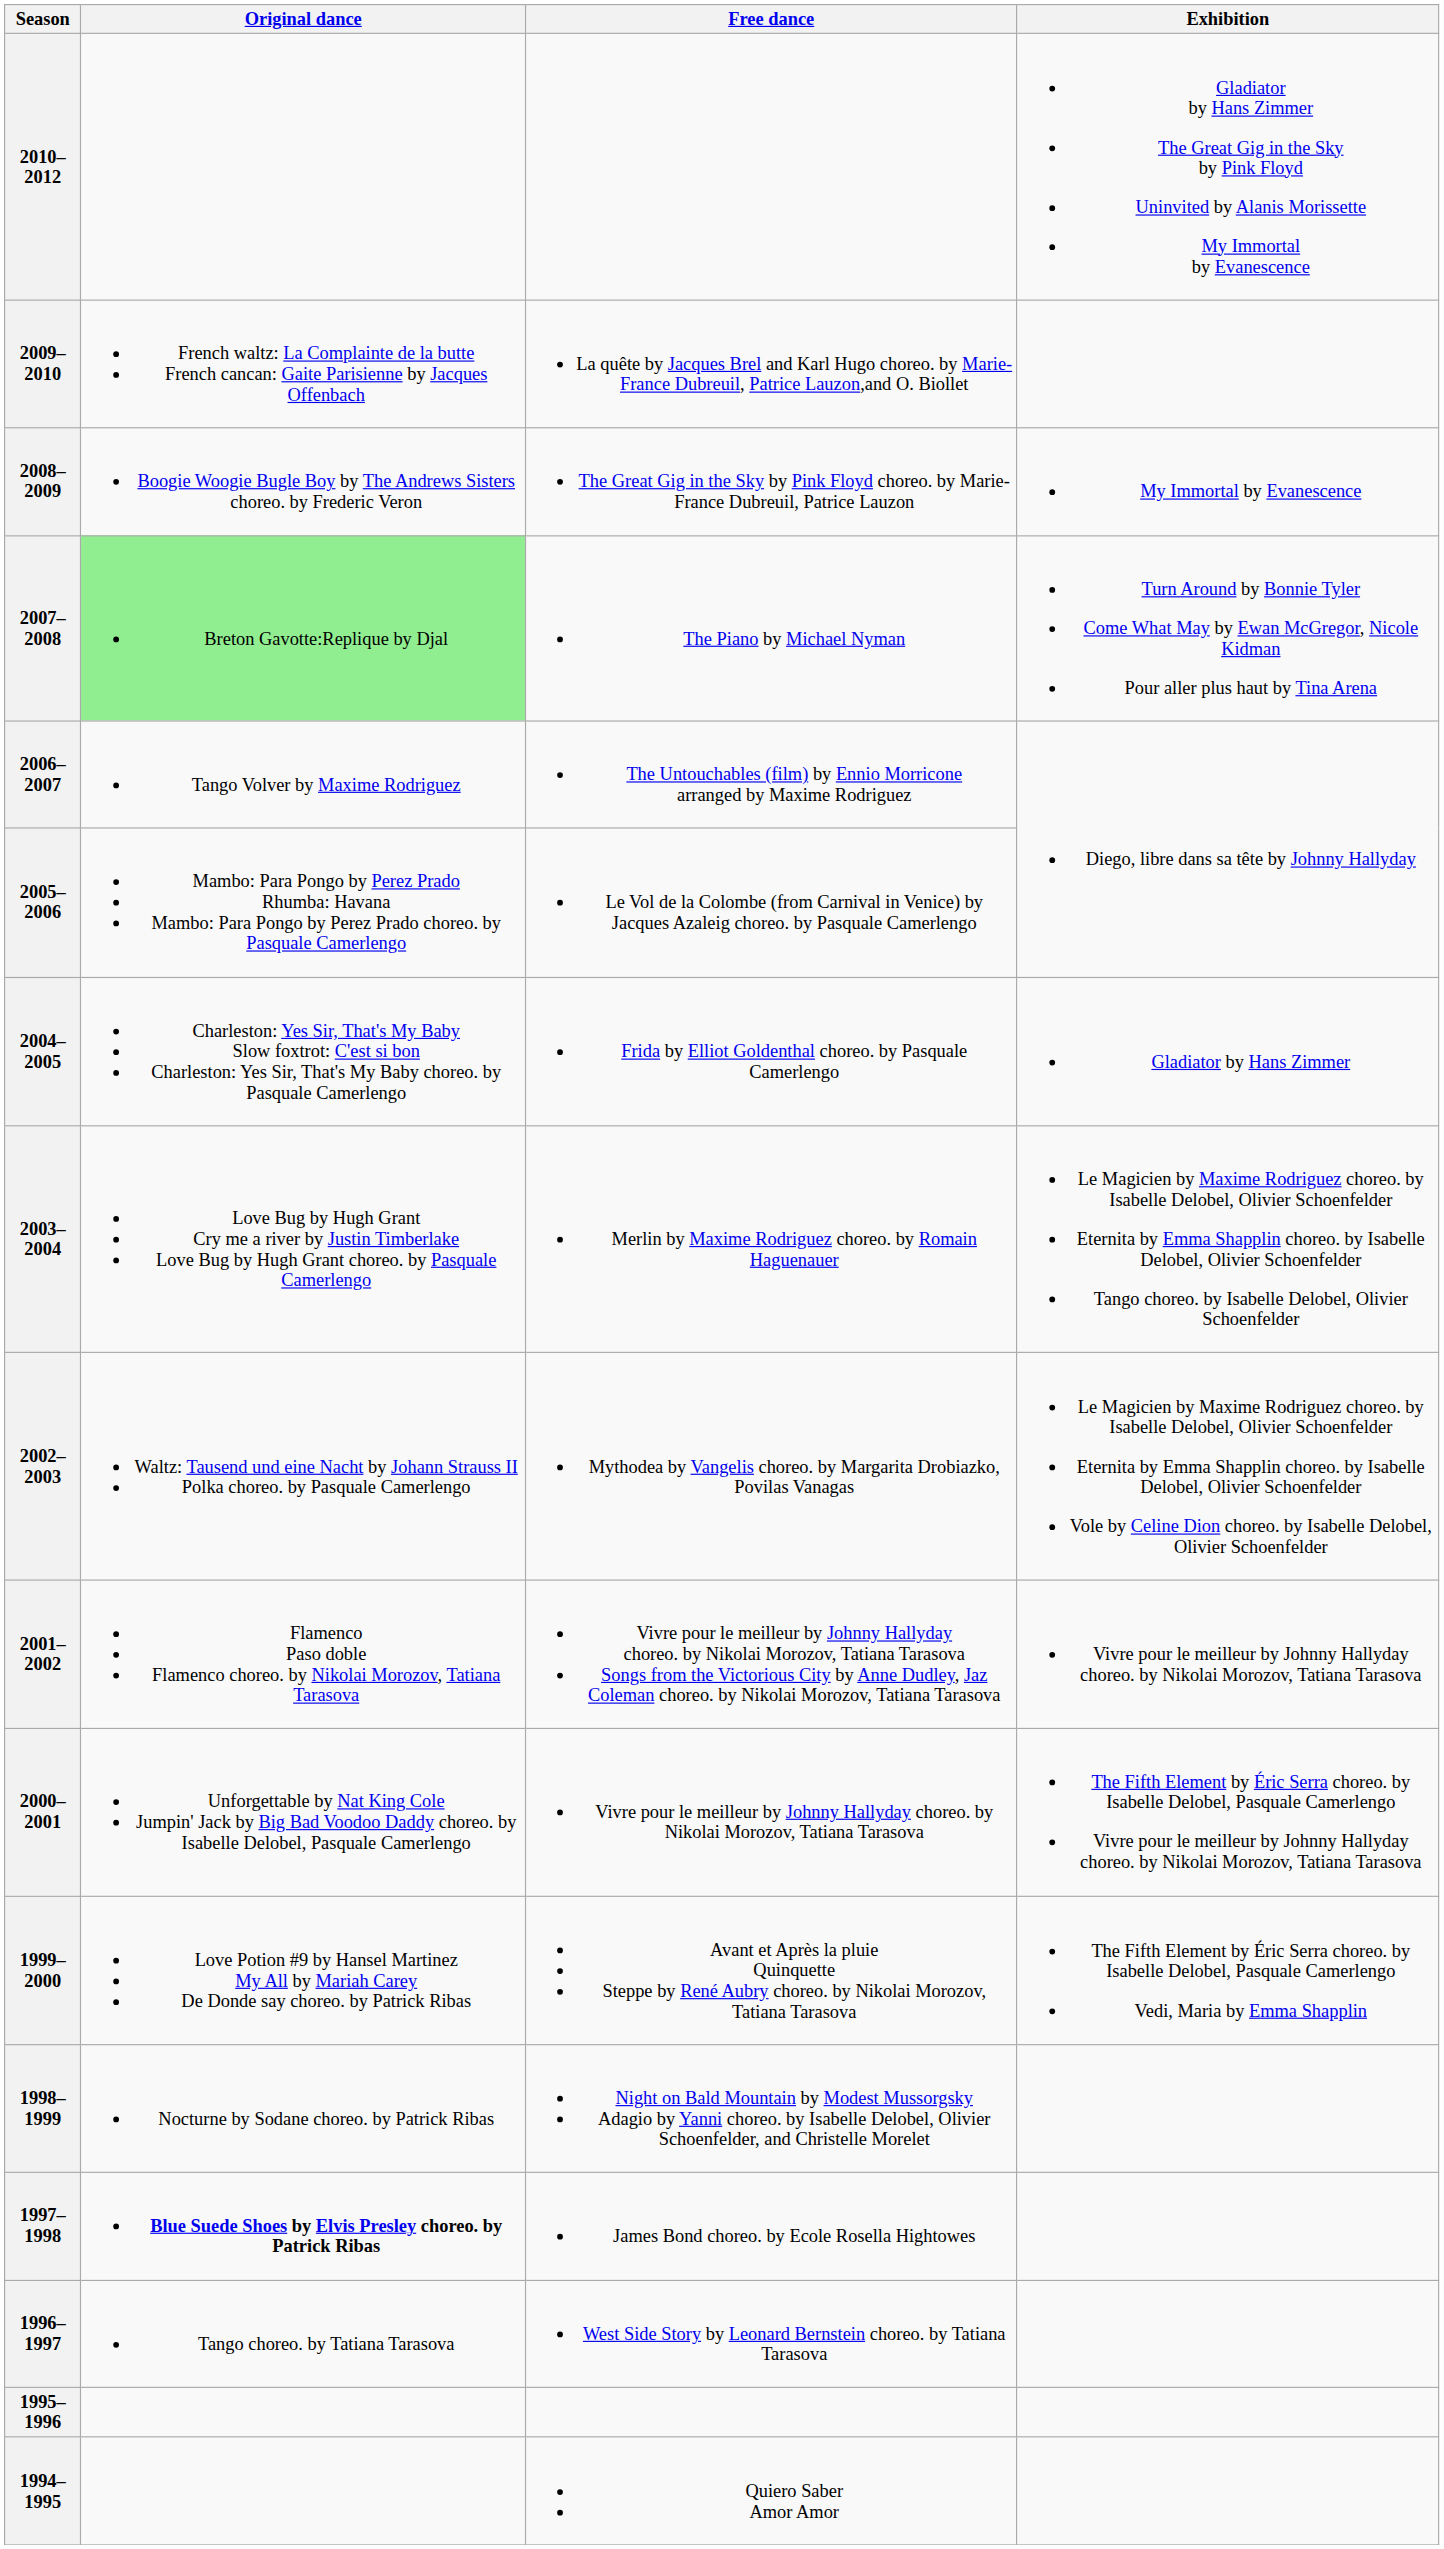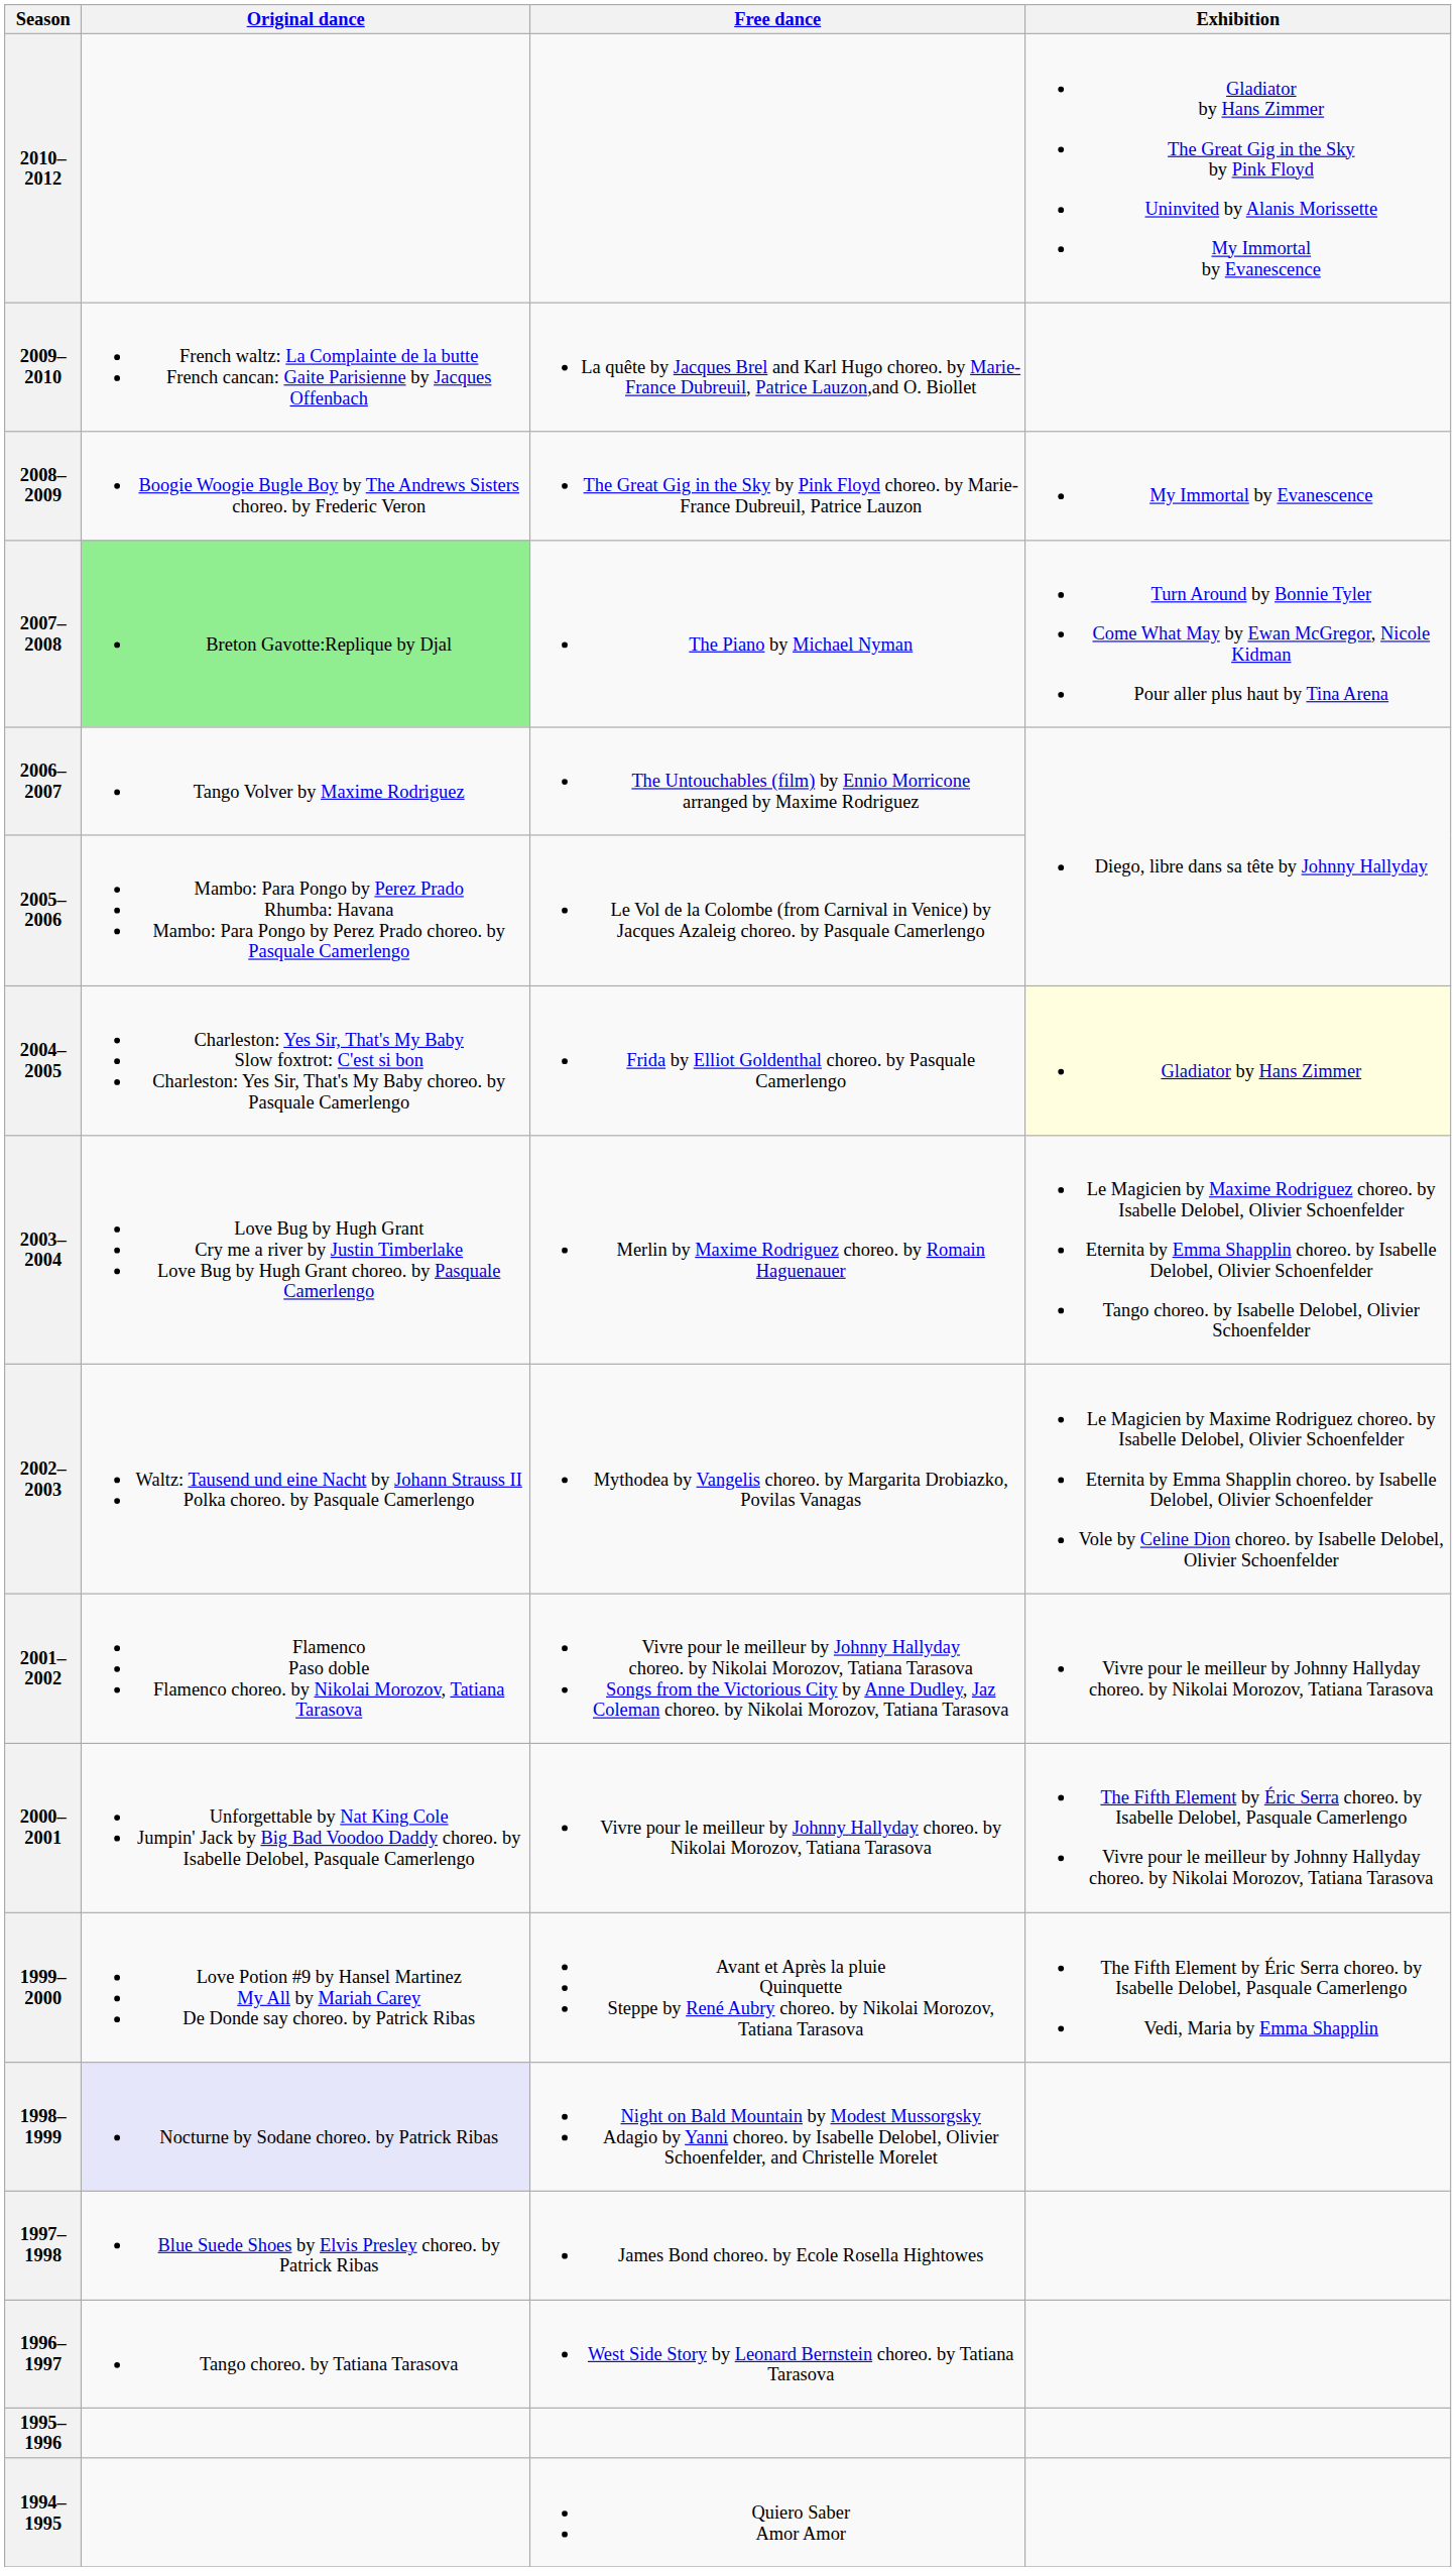2004–2005 | Exhibition: no background -> lightyellow background
1998–1999 | Original dance: no background -> lavender background
1997–1998 | Original dance: bold -> normal
